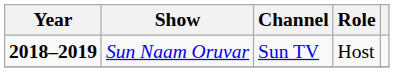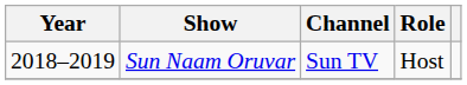Sun Naam Oruvar | Year: bold -> normal
